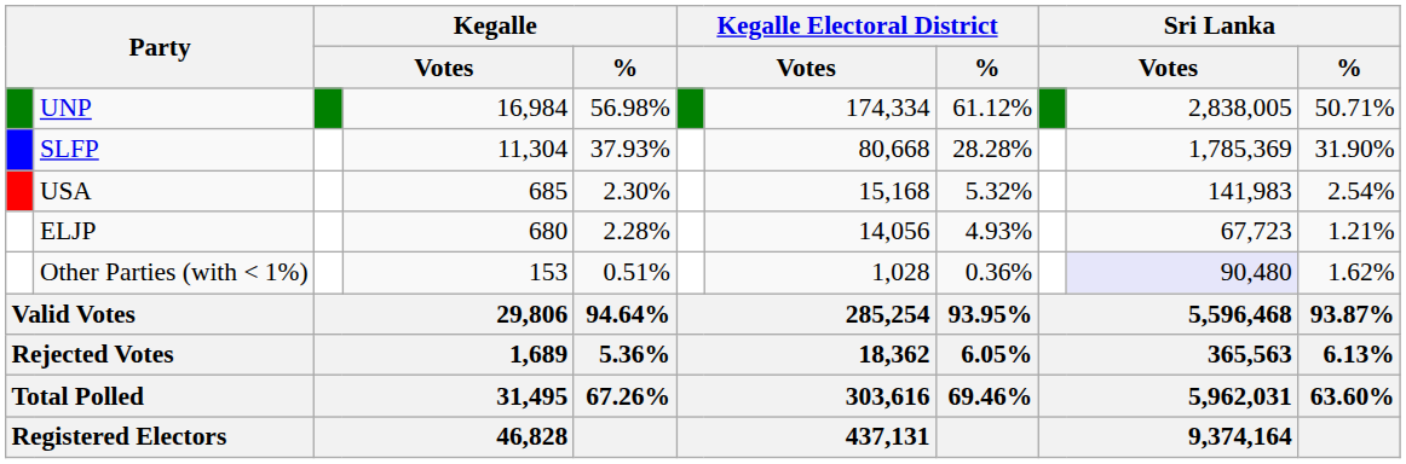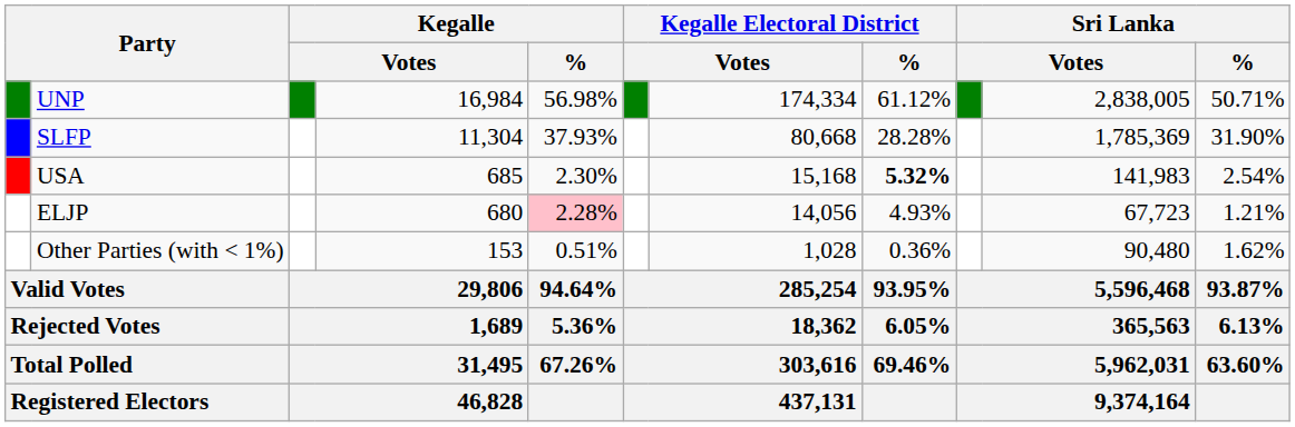USA | Kegalle Electoral District / %: normal -> bold
ELJP | Kegalle / %: no background -> pink background
Other Parties (with < 1%) | column 10: lavender background -> no background
